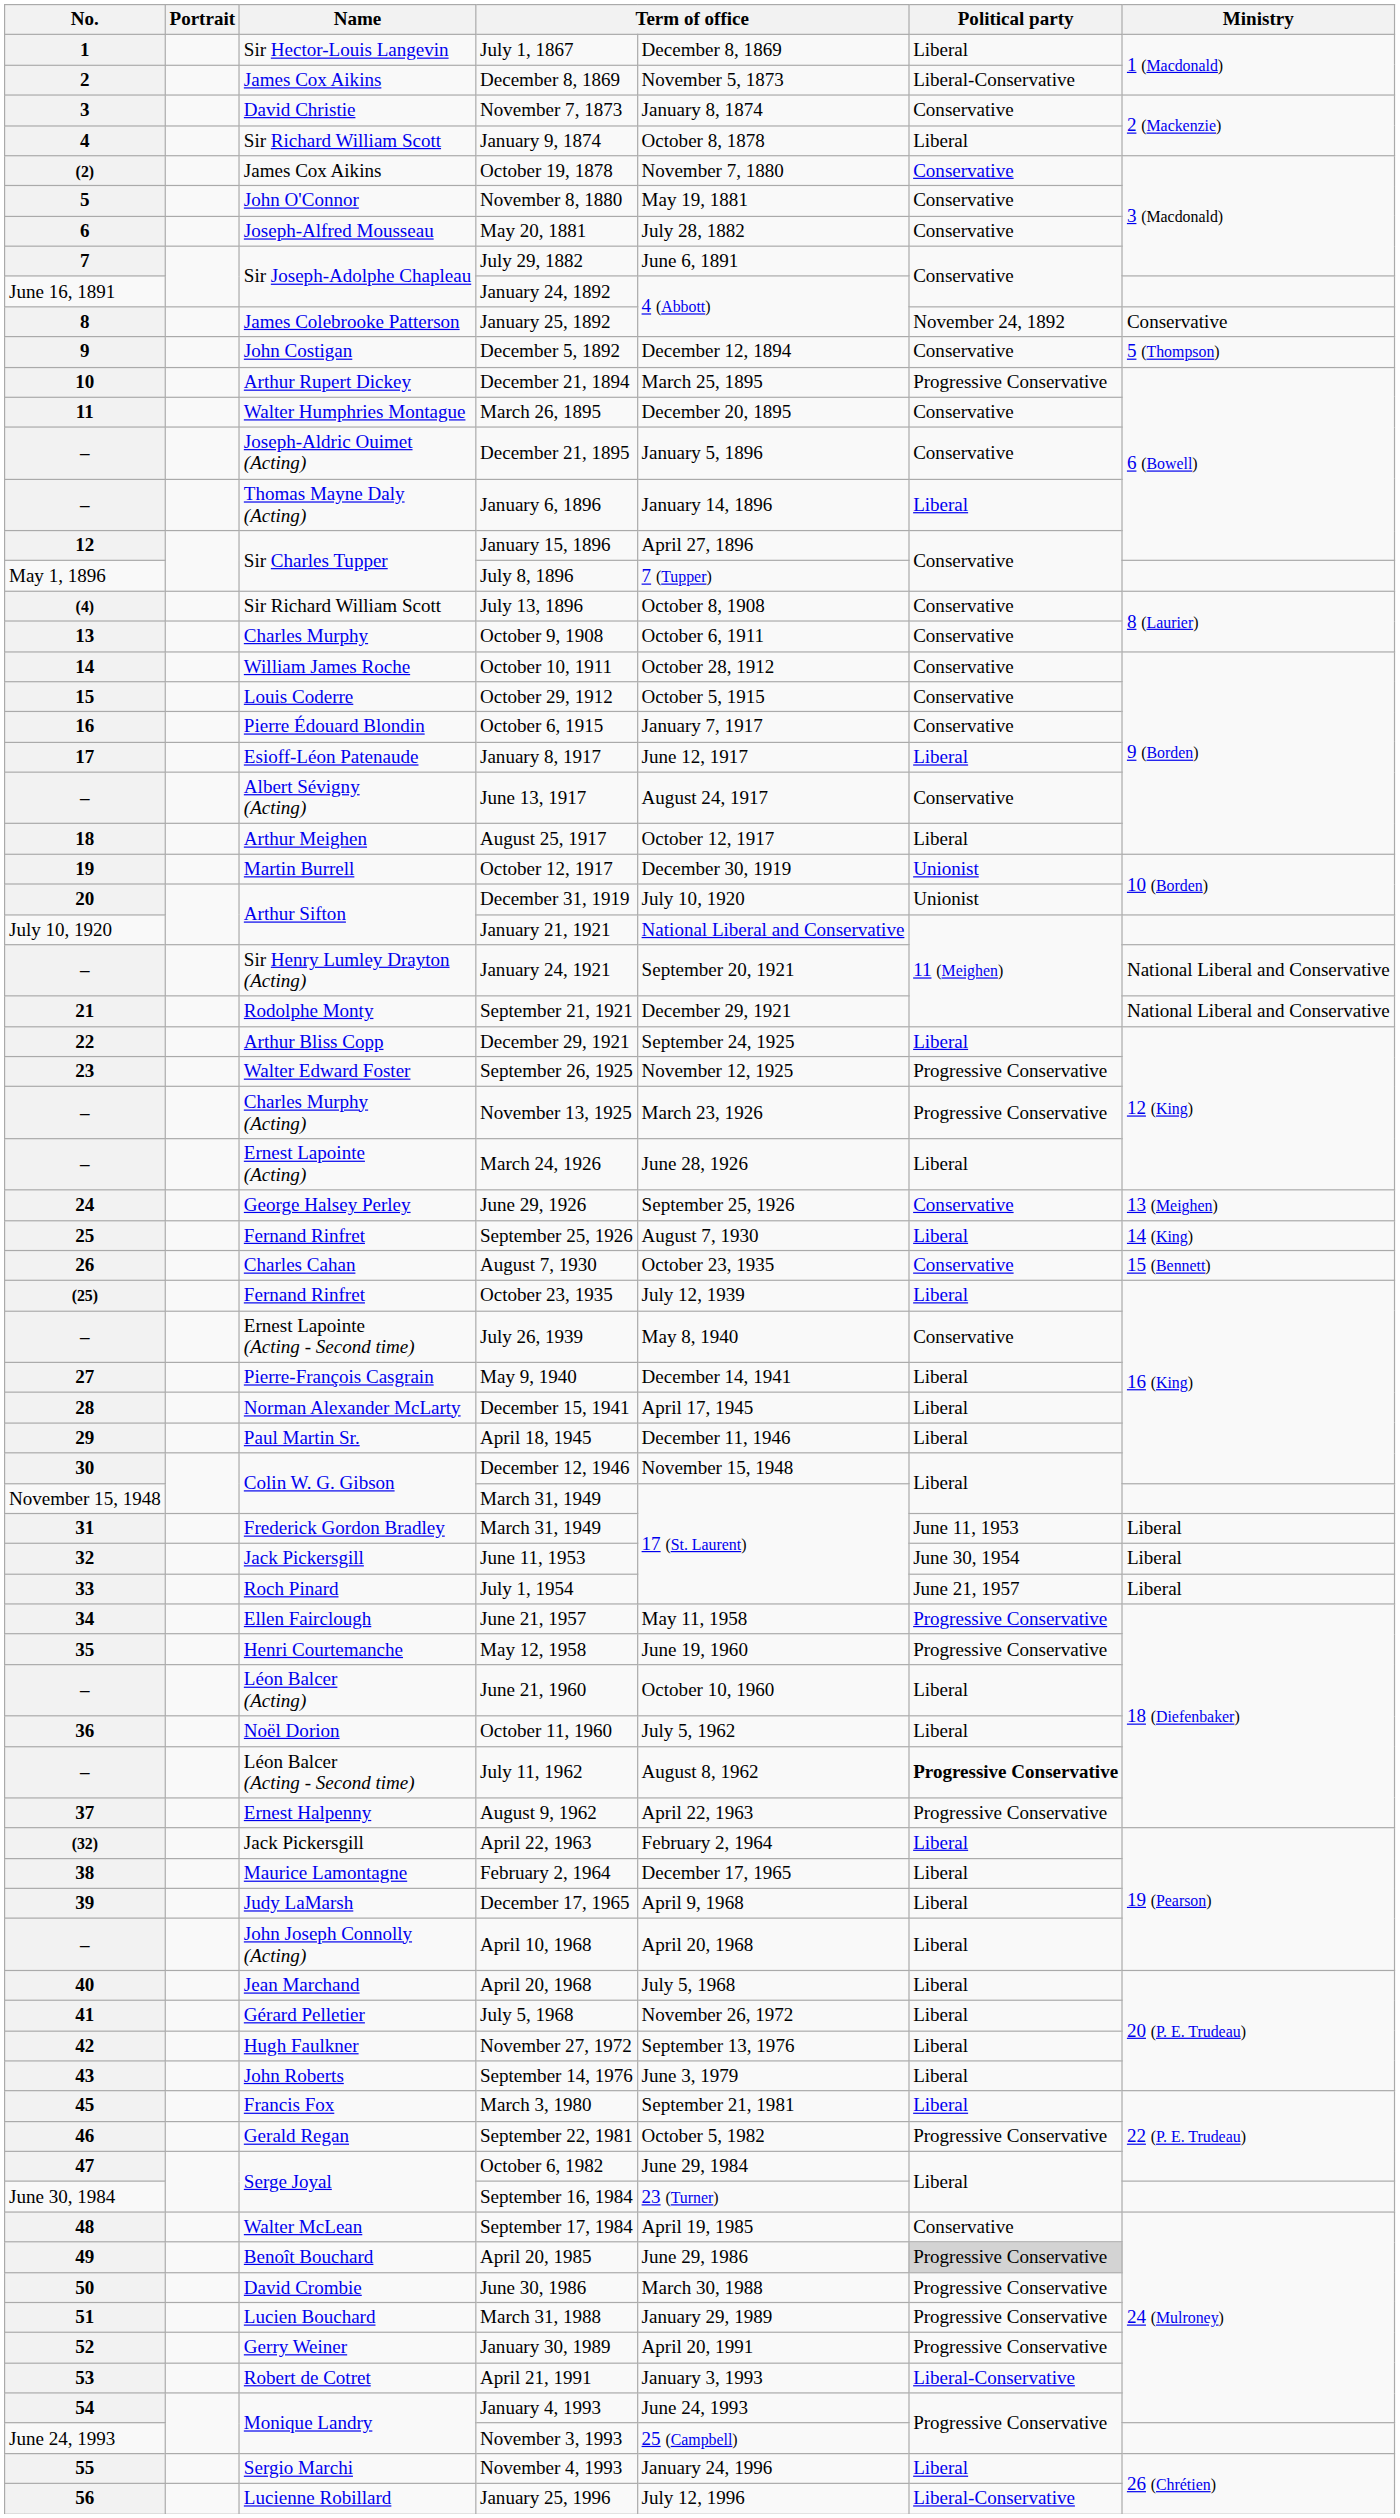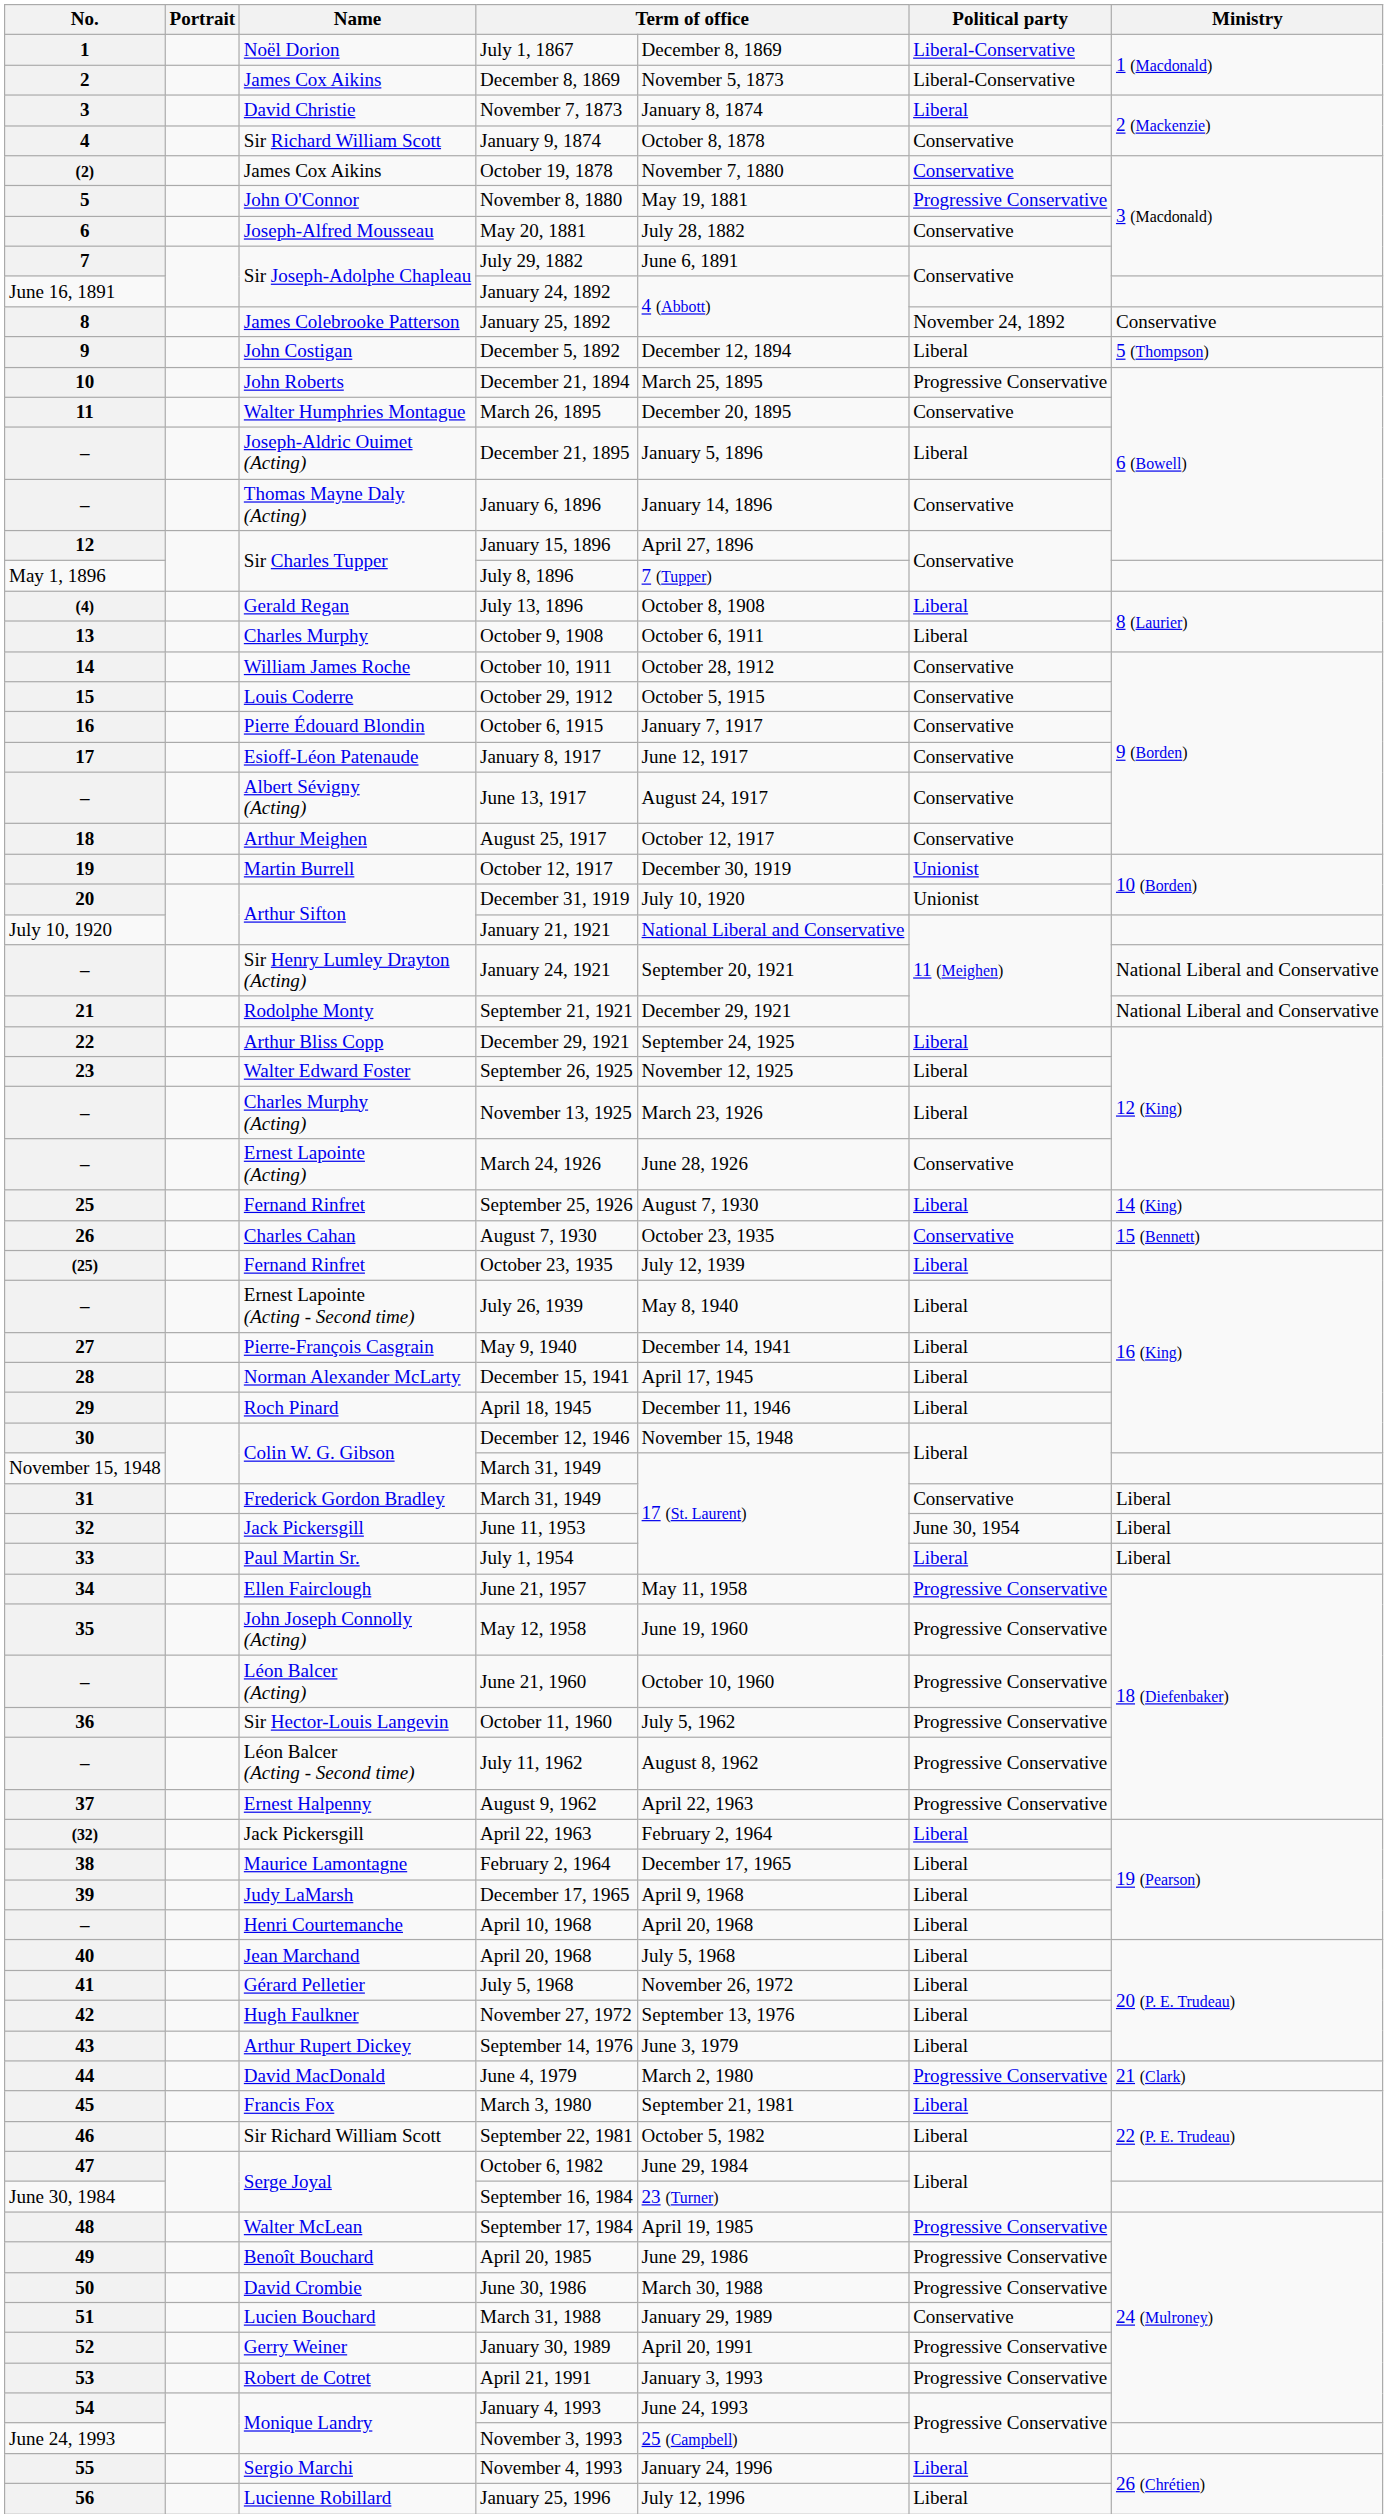July 1, 1867 | Name: Sir Hector-Louis Langevin -> Noël Dorion
July 1, 1867 | Political party: Liberal -> Liberal-Conservative
November 7, 1873 | Political party: Conservative -> Liberal
January 9, 1874 | Political party: Liberal -> Conservative
November 8, 1880 | Political party: Conservative -> Progressive Conservative
December 5, 1892 | Political party: Conservative -> Liberal
December 21, 1894 | Name: Arthur Rupert Dickey -> John Roberts
December 21, 1895 | Political party: Conservative -> Liberal
January 6, 1896 | Political party: Liberal -> Conservative
July 13, 1896 | Name: Sir Richard William Scott -> Gerald Regan
July 13, 1896 | Political party: Conservative -> Liberal
October 9, 1908 | Political party: Conservative -> Liberal
January 8, 1917 | Political party: Liberal -> Conservative
August 25, 1917 | Political party: Liberal -> Conservative
September 26, 1925 | Political party: Progressive Conservative -> Liberal
November 13, 1925 | Political party: Progressive Conservative -> Liberal
March 24, 1926 | Political party: Liberal -> Conservative
- row: 24 | George Halsey Perley | June 29, 1926 | September 25, 1926 | Conservative | 13 (Meighen)
July 26, 1939 | Political party: Conservative -> Liberal
April 18, 1945 | Name: Paul Martin Sr. -> Roch Pinard
31 / March 31, 1949 | Political party: June 11, 1953 -> Conservative
July 1, 1954 | Name: Roch Pinard -> Paul Martin Sr.
July 1, 1954 | Political party: June 21, 1957 -> Liberal
May 12, 1958 | Name: Henri Courtemanche -> John Joseph Connolly (Acting)
June 21, 1960 | Political party: Liberal -> Progressive Conservative
October 11, 1960 | Name: Noël Dorion -> Sir Hector-Louis Langevin
October 11, 1960 | Political party: Liberal -> Progressive Conservative
July 11, 1962 | Political party: bold -> normal
April 10, 1968 | Name: John Joseph Connolly (Acting) -> Henri Courtemanche
September 14, 1976 | Name: John Roberts -> Arthur Rupert Dickey
+ row: 44 | David MacDonald | June 4, 1979 | March 2, 1980 | Progressive Conservative | 21 (Clark)
September 22, 1981 | Name: Gerald Regan -> Sir Richard William Scott
September 22, 1981 | Political party: Progressive Conservative -> Liberal
September 17, 1984 | Political party: Conservative -> Progressive Conservative
April 20, 1985 | Political party: lightgrey background -> no background
March 31, 1988 | Political party: Progressive Conservative -> Conservative
April 21, 1991 | Political party: Liberal-Conservative -> Progressive Conservative
January 25, 1996 | Political party: Liberal-Conservative -> Liberal
